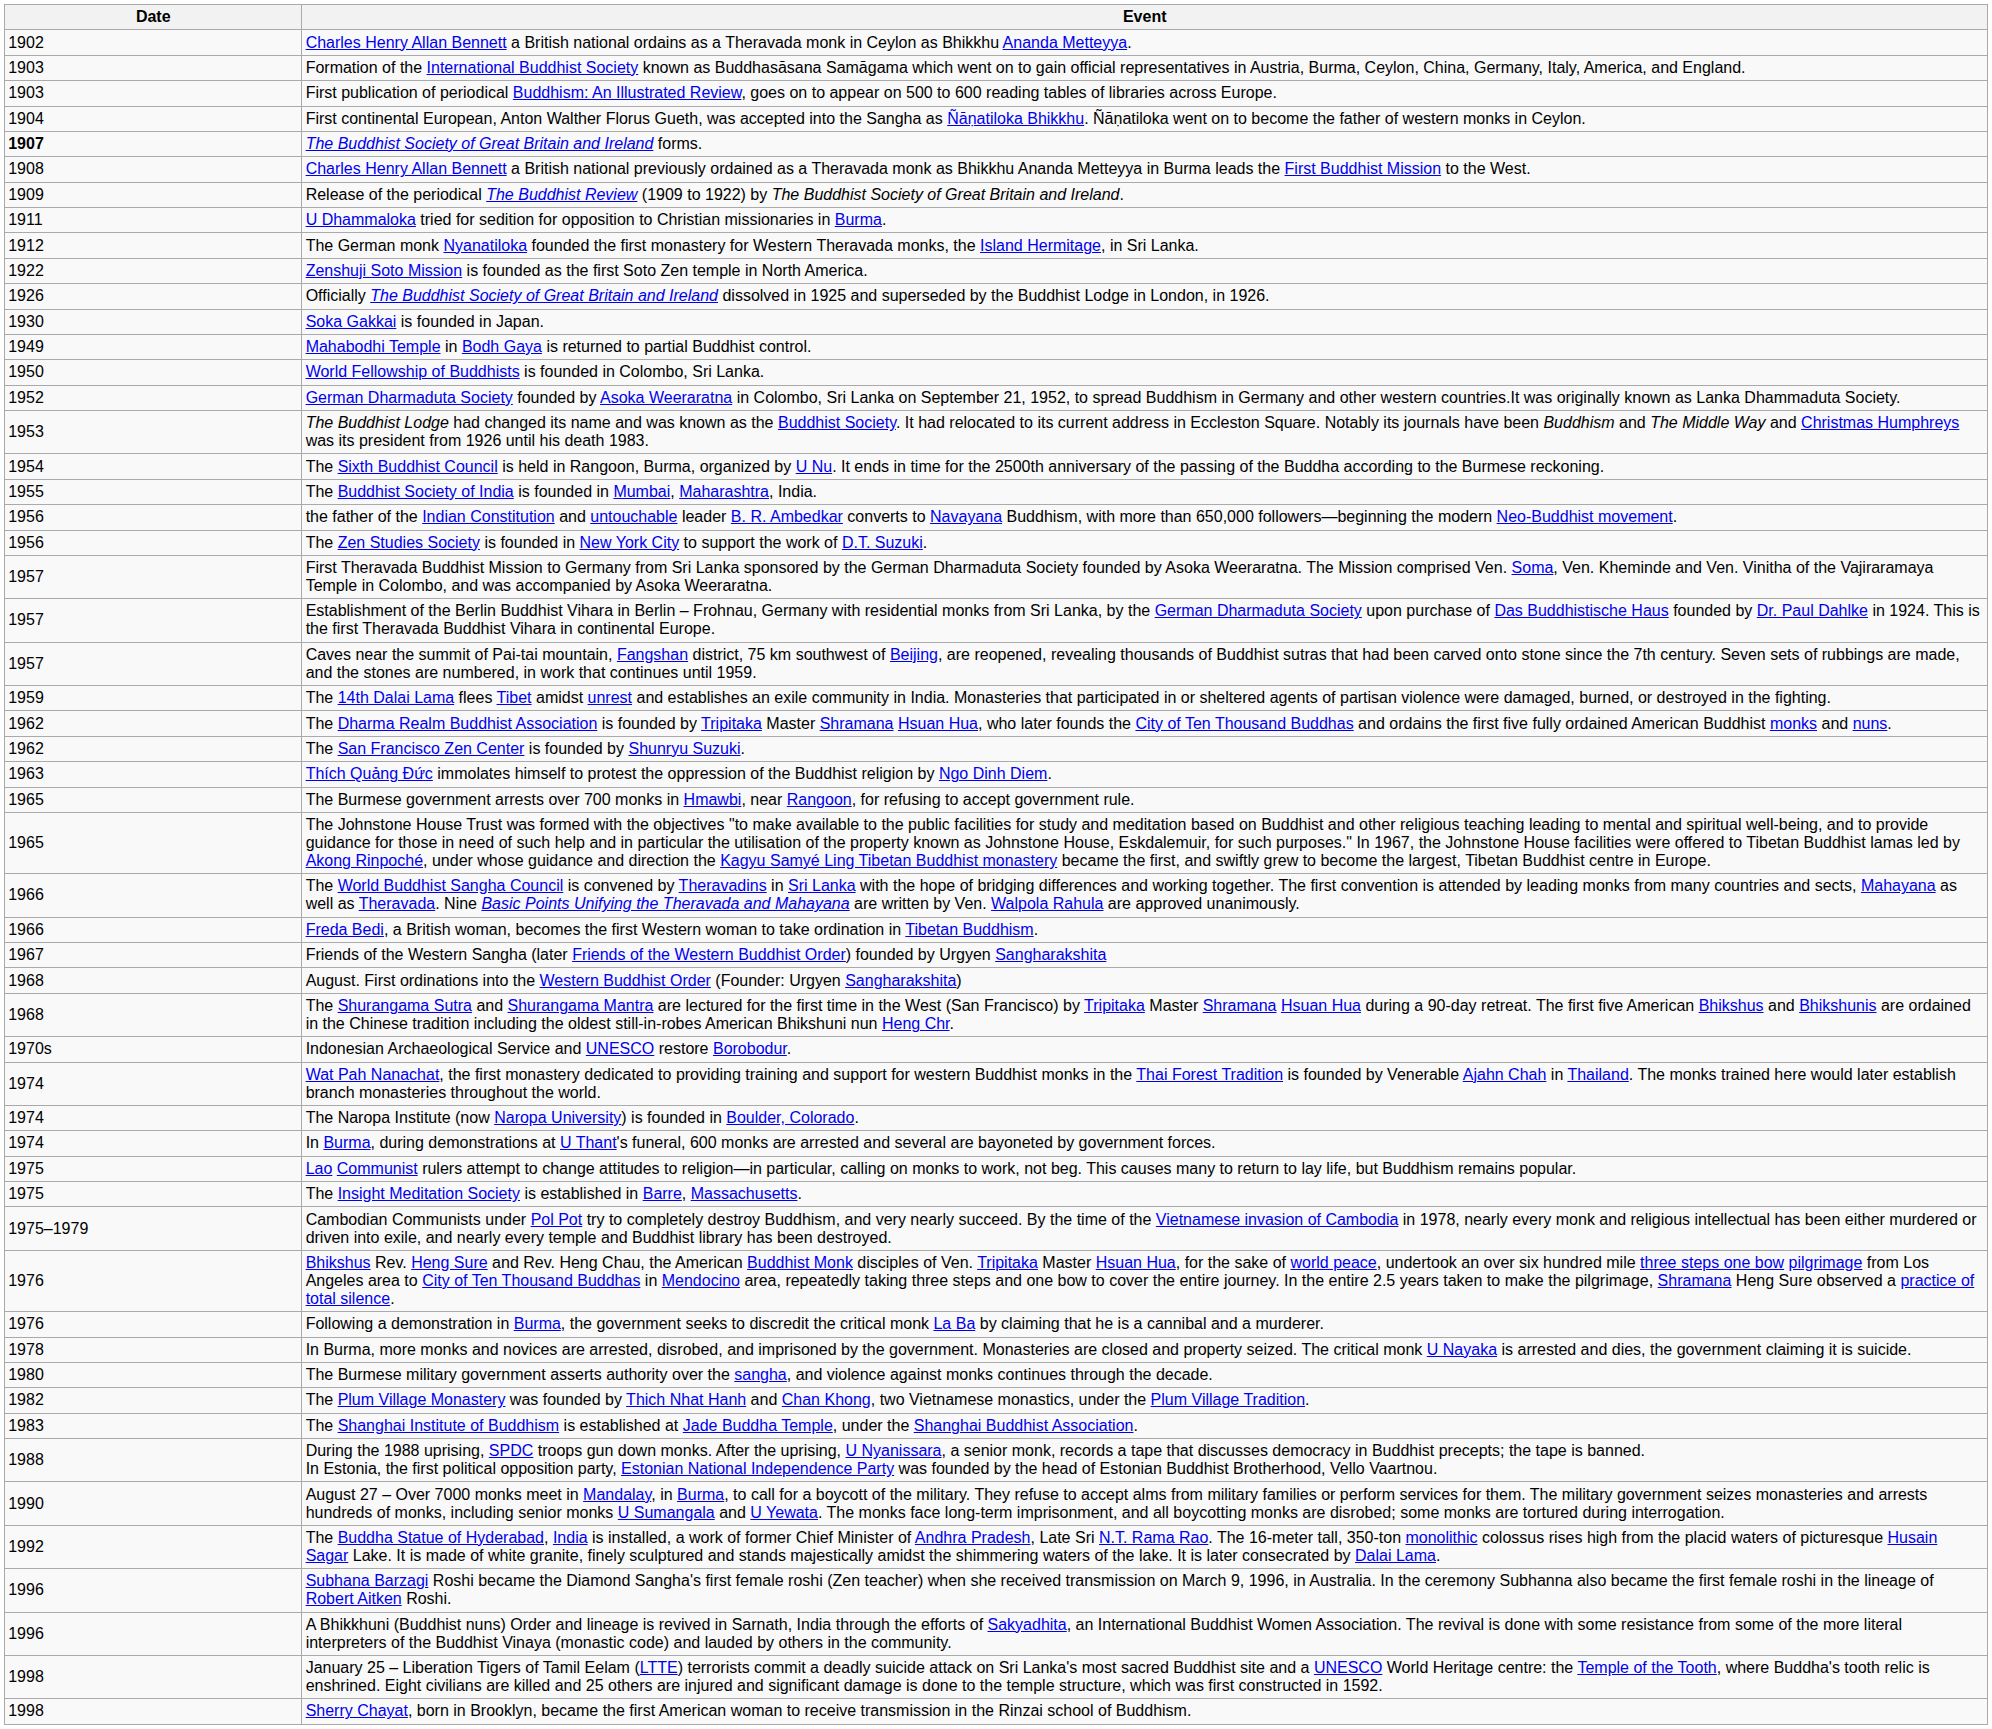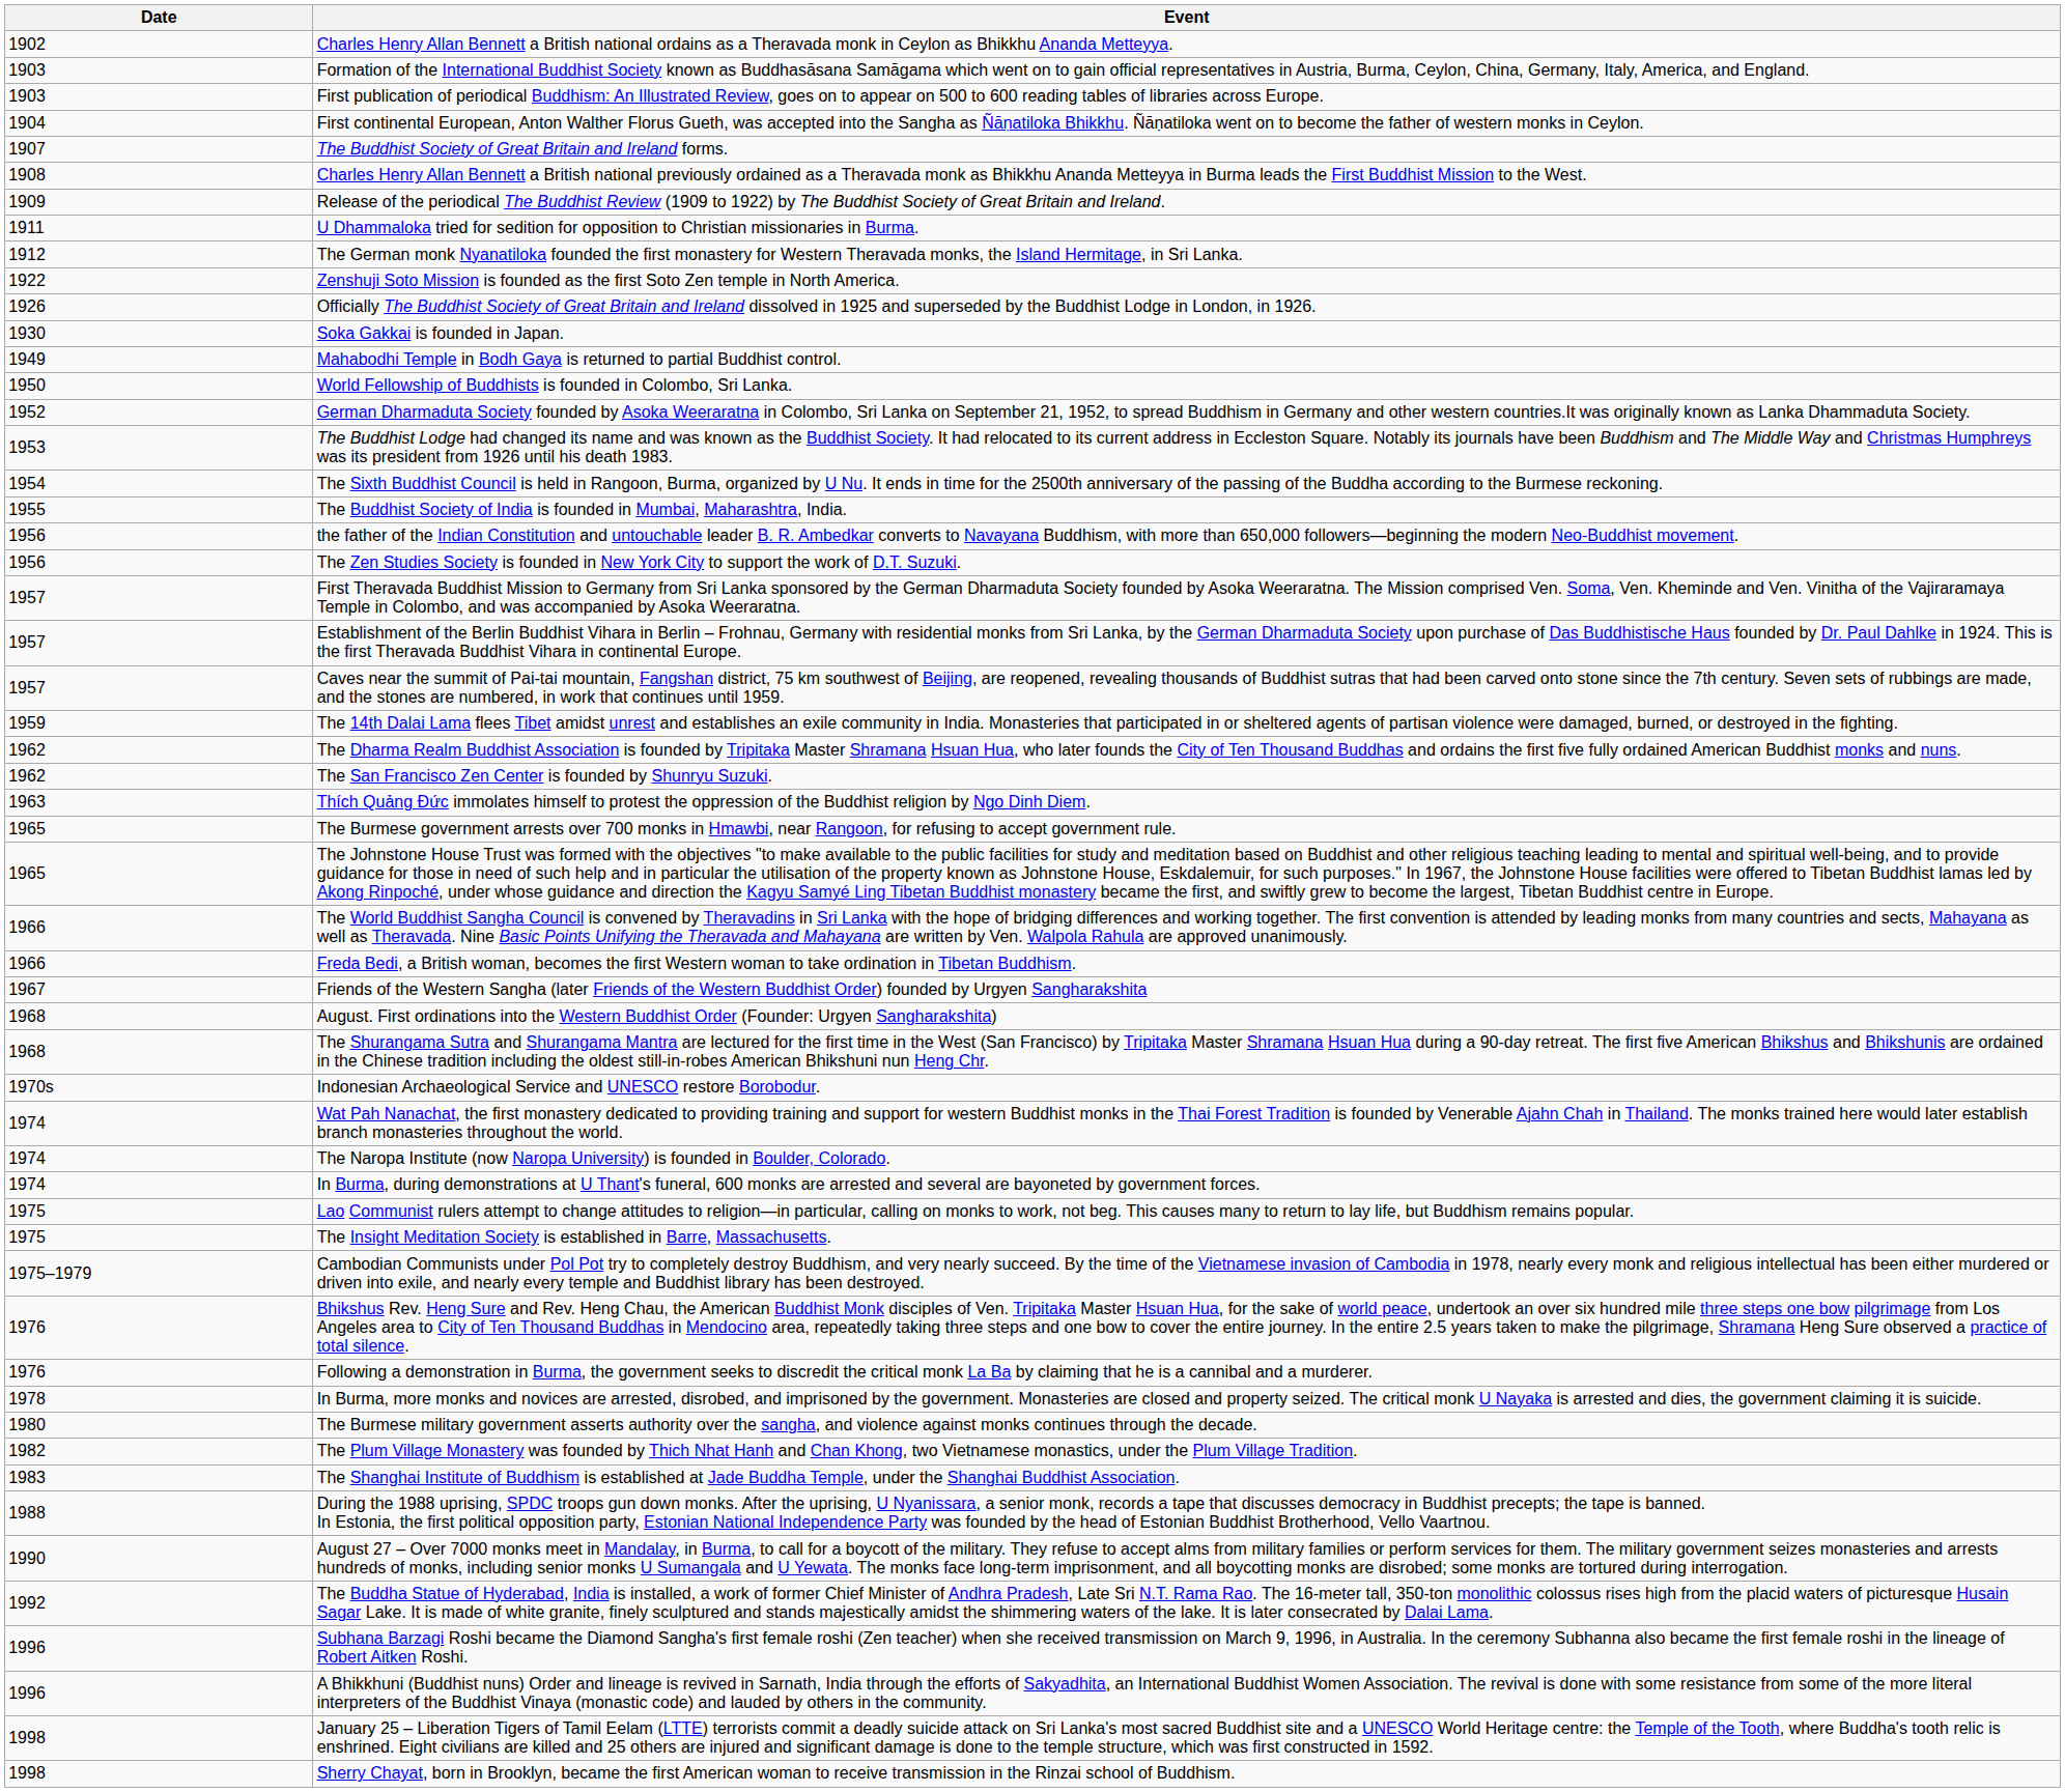The Buddhist Society of Great Britain and Ireland forms. | Date: bold -> normal
